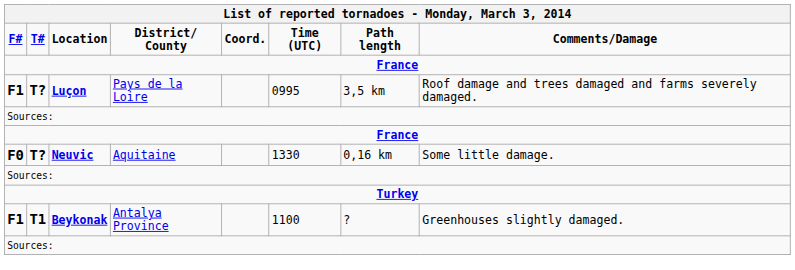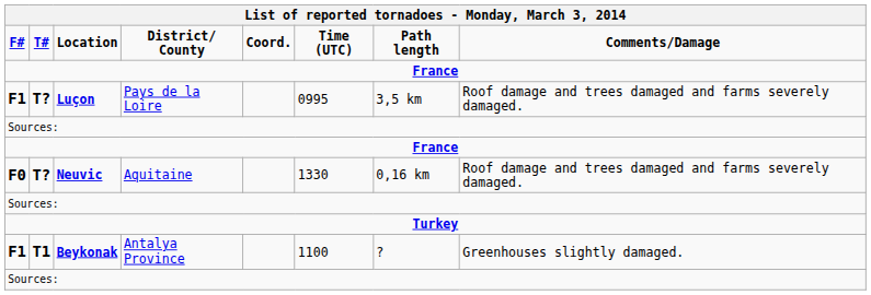Neuvic | Comments/Damage: Some little damage. -> Roof damage and trees damaged and farms severely damaged.
